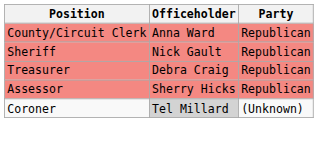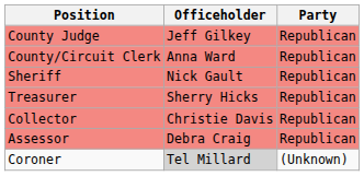+ row: County Judge | Jeff Gilkey | Republican
Treasurer | Officeholder: Debra Craig -> Sherry Hicks
+ row: Collector | Christie Davis | Republican
Assessor | Officeholder: Sherry Hicks -> Debra Craig
